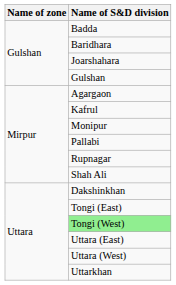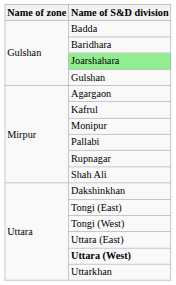Joarshahara | Name of S&D division: no background -> lightgreen background
Tongi (West) | Name of S&D division: lightgreen background -> no background
Uttara (West) | Name of S&D division: normal -> bold
